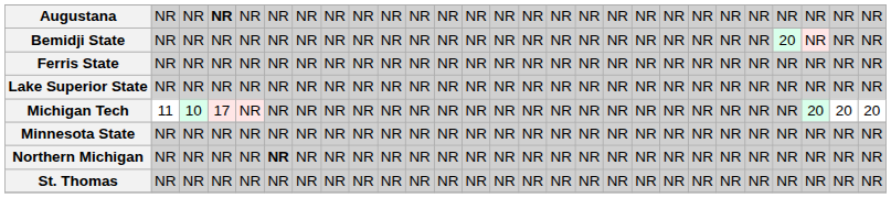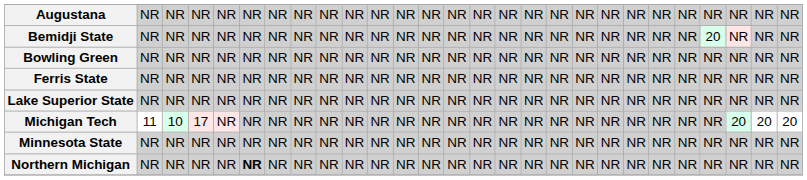Augustana | column 4: bold -> normal
+ row: Bowling Green | NR | NR | NR | NR | NR | NR | NR | NR | NR | NR | NR | NR | NR | NR | NR | NR | NR | NR | NR | NR | NR | NR | NR | NR | NR | NR
- row: St. Thomas | NR | NR | NR | NR | NR | NR | NR | NR | NR | NR | NR | NR | NR | NR | NR | NR | NR | NR | NR | NR | NR | NR | NR | NR | NR | NR
